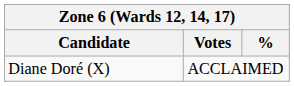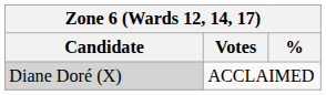Diane Doré (X) | Candidate: no background -> lightgrey background
